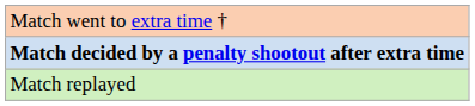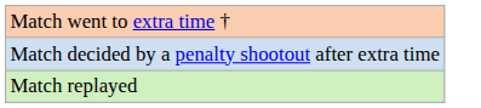row 2 | column 1: bold -> normal
